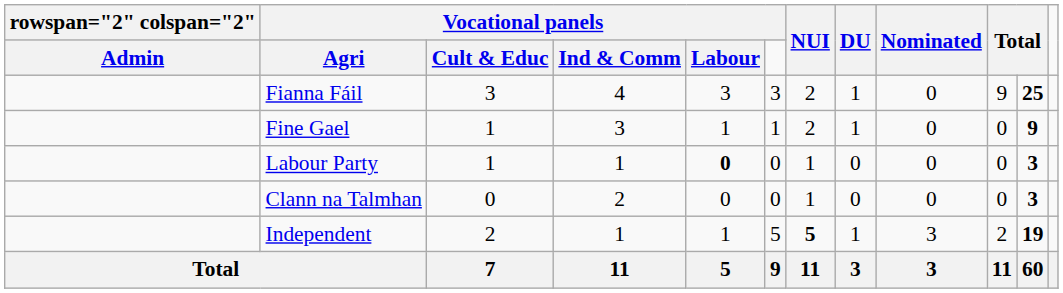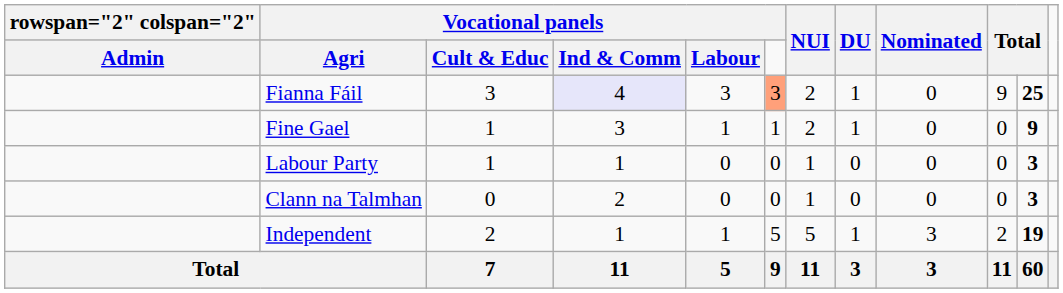Fianna Fáil | Vocational panels / Ind & Comm: no background -> lavender background
Fianna Fáil | Vocational panels: no background -> lightsalmon background
Labour Party | Vocational panels / Labour: bold -> normal
Independent | NUI: bold -> normal
